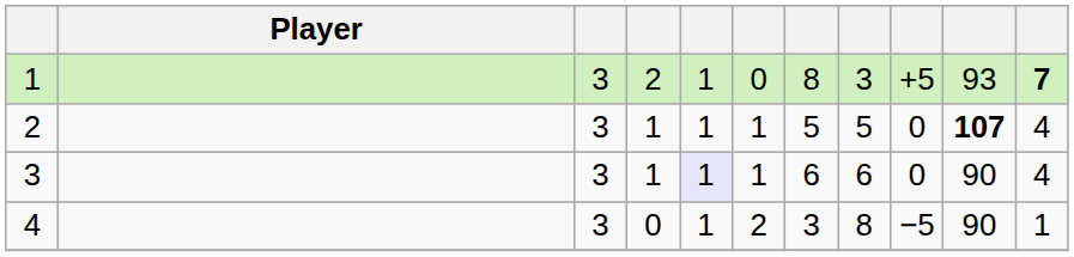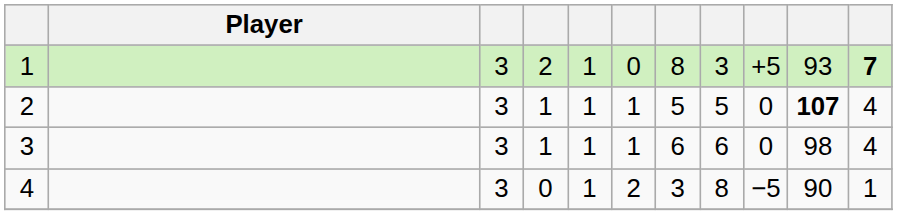row 4 | column 5: lavender background -> no background
row 4 | column 10: 90 -> 98
